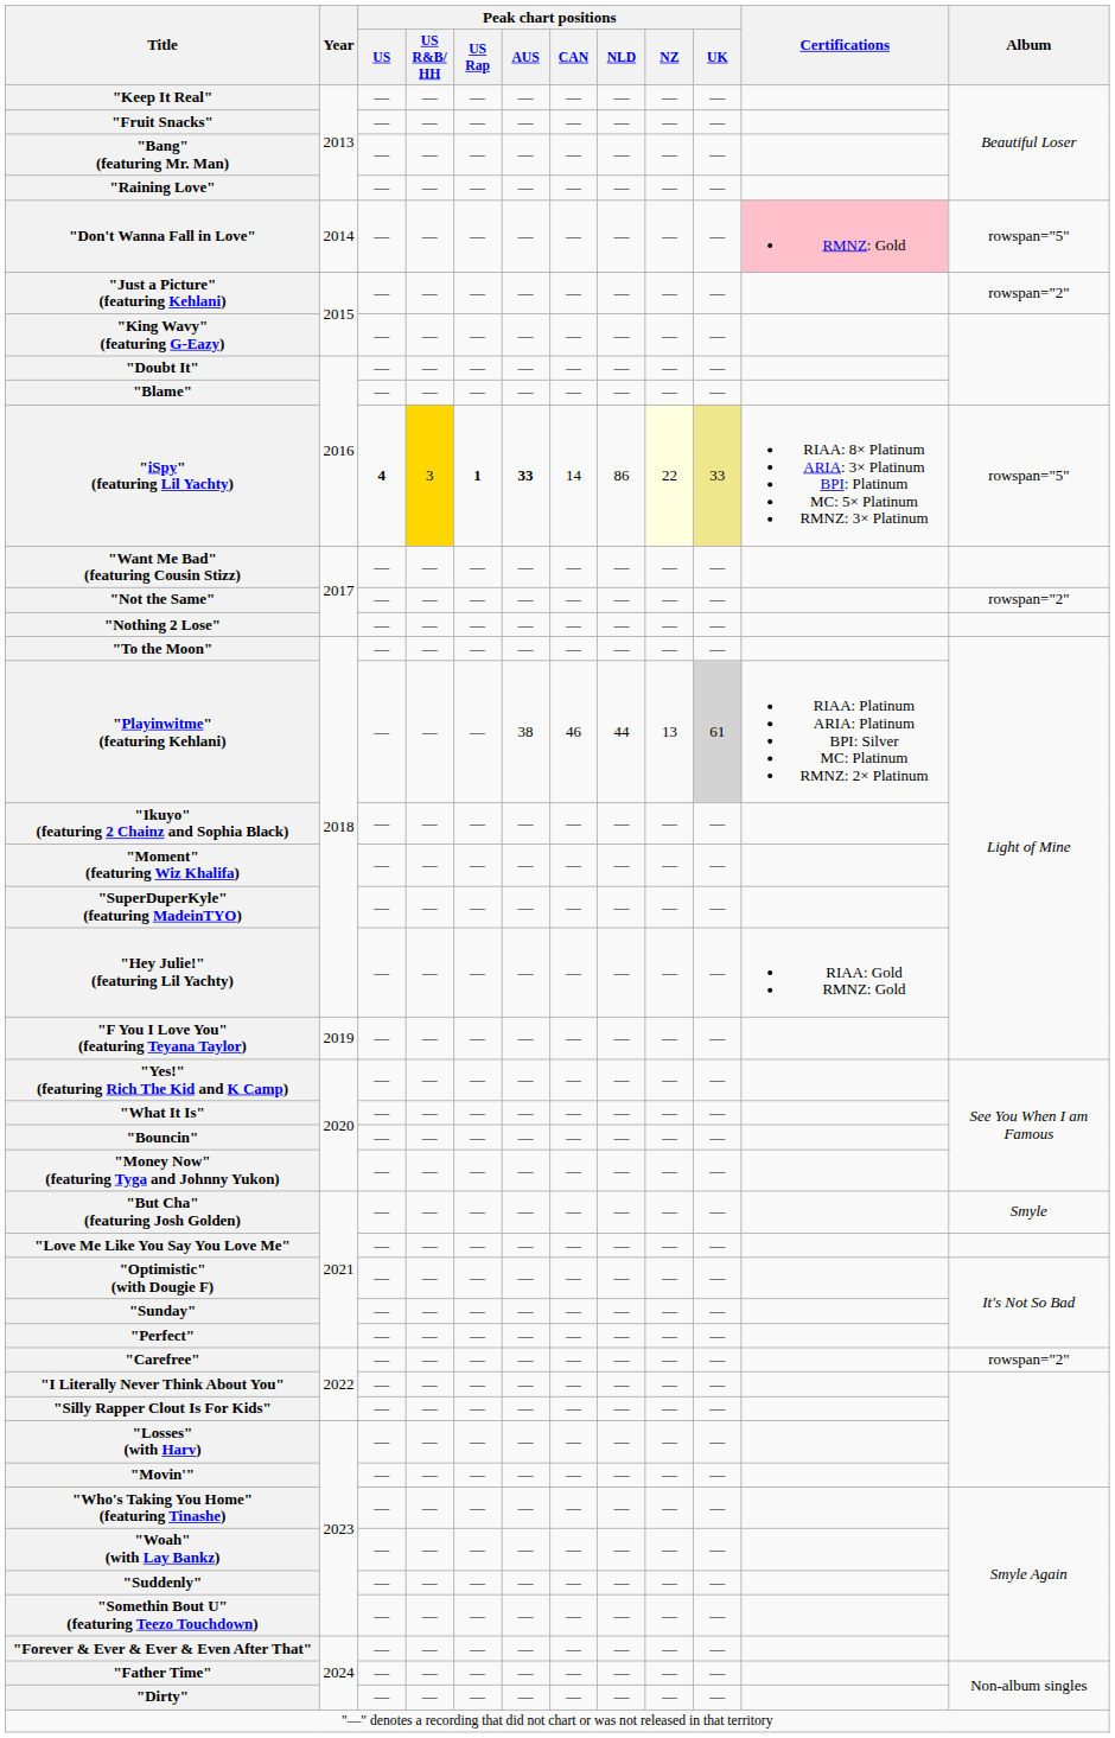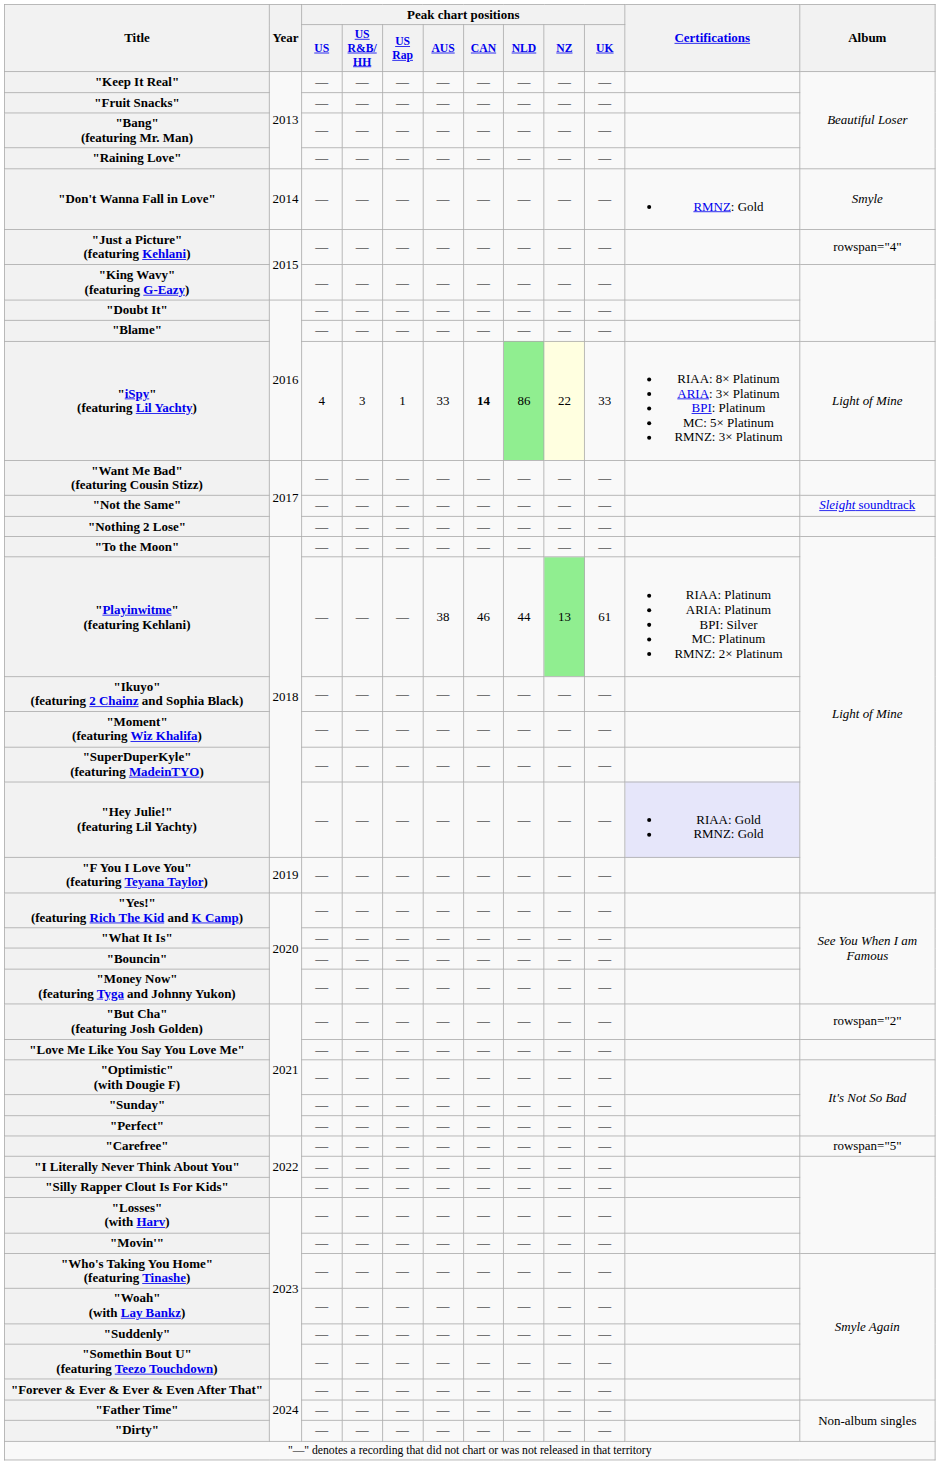"Don't Wanna Fall in Love" | Certifications: pink background -> no background
"Don't Wanna Fall in Love" | Album: rowspan="5" -> Smyle
"Just a Picture" (featuring Kehlani) | Album: rowspan="2" -> rowspan="4"
"iSpy" (featuring Lil Yachty) | Peak chart positions / US: bold -> normal
"iSpy" (featuring Lil Yachty) | Peak chart positions / US R&B/ HH: gold background -> no background
"iSpy" (featuring Lil Yachty) | Peak chart positions / US Rap: bold -> normal
"iSpy" (featuring Lil Yachty) | Peak chart positions / AUS: bold -> normal
"iSpy" (featuring Lil Yachty) | Peak chart positions / CAN: normal -> bold
"iSpy" (featuring Lil Yachty) | Peak chart positions / NLD: no background -> lightgreen background
"iSpy" (featuring Lil Yachty) | Peak chart positions / UK: khaki background -> no background
"iSpy" (featuring Lil Yachty) | Album: rowspan="5" -> Light of Mine
"Not the Same" | Album: rowspan="2" -> Sleight soundtrack
"Playinwitme" (featuring Kehlani) | Peak chart positions / NZ: no background -> lightgreen background
"Playinwitme" (featuring Kehlani) | Peak chart positions / UK: lightgrey background -> no background
"Hey Julie!" (featuring Lil Yachty) | Certifications: no background -> lavender background
"But Cha" (featuring Josh Golden) | Album: Smyle -> rowspan="2"
"Carefree" | Album: rowspan="2" -> rowspan="5"
